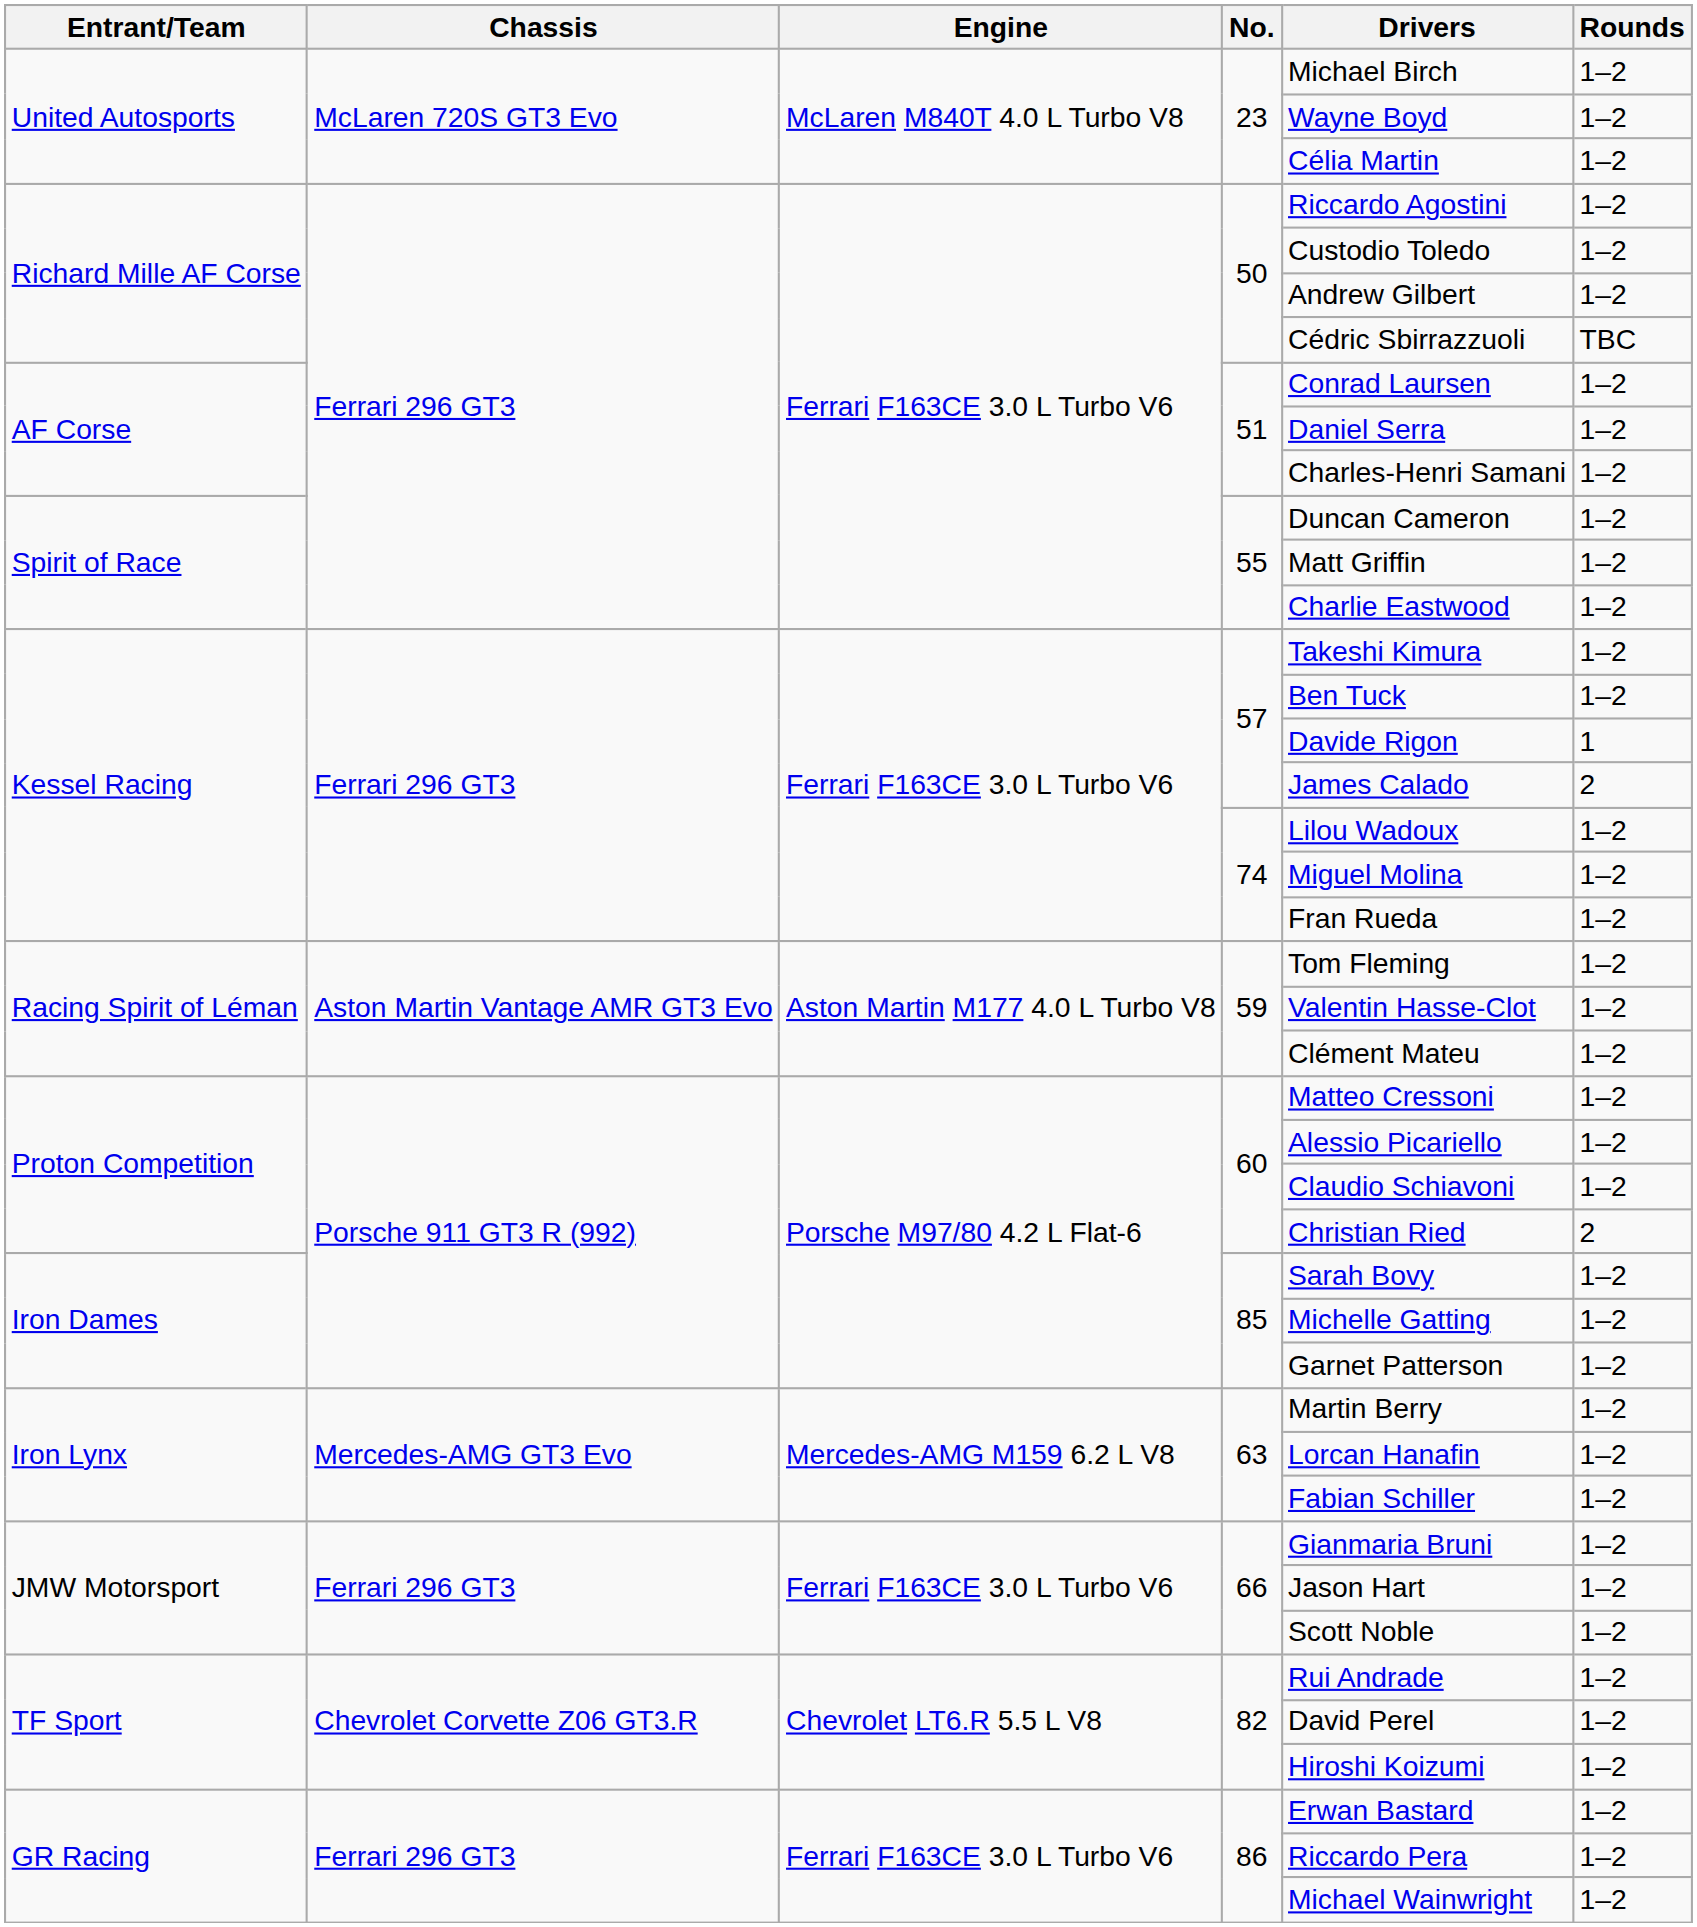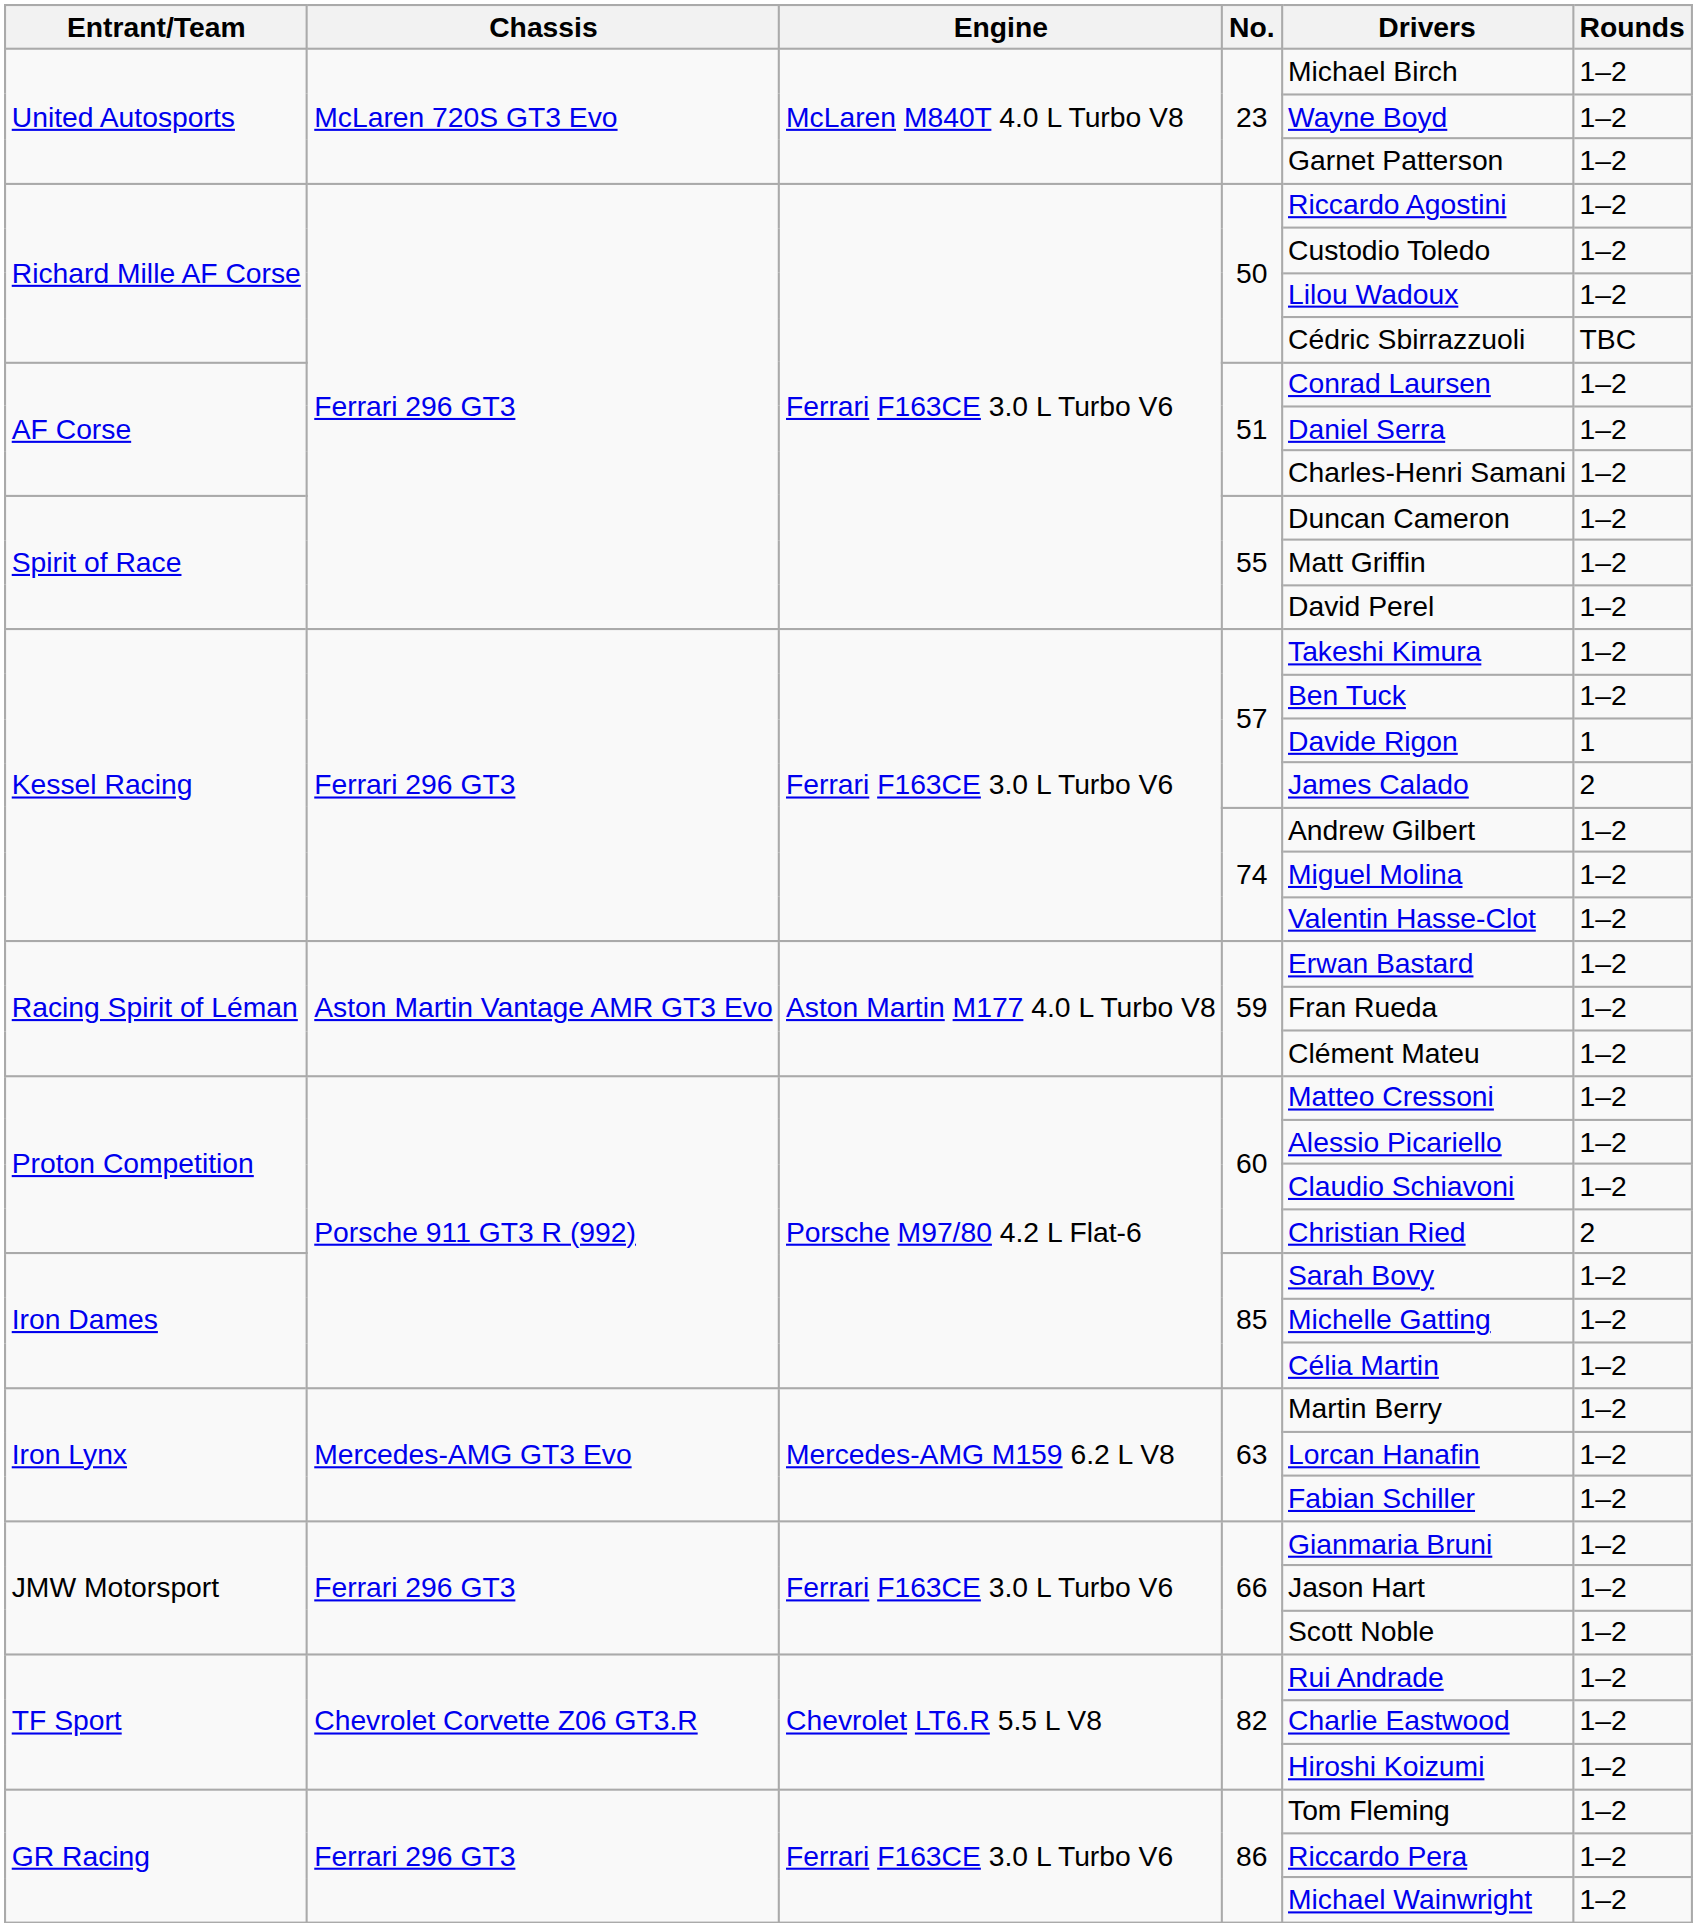row 4 | Drivers: Célia Martin -> Garnet Patterson
row 7 | Drivers: Andrew Gilbert -> Lilou Wadoux
row 14 | Drivers: Charlie Eastwood -> David Perel
row 19 | Drivers: Lilou Wadoux -> Andrew Gilbert
row 21 | Drivers: Fran Rueda -> Valentin Hasse-Clot
row 22 | Drivers: Tom Fleming -> Erwan Bastard
row 23 | Drivers: Valentin Hasse-Clot -> Fran Rueda
row 31 | Drivers: Garnet Patterson -> Célia Martin
row 39 | Drivers: David Perel -> Charlie Eastwood
row 41 | Drivers: Erwan Bastard -> Tom Fleming
